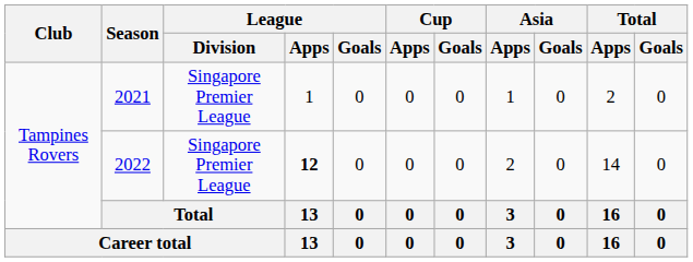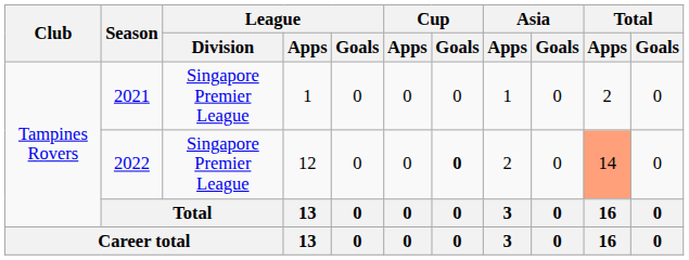2022 | League / Apps: bold -> normal
2022 | Cup / Goals: normal -> bold
2022 | Total / Apps: no background -> lightsalmon background
